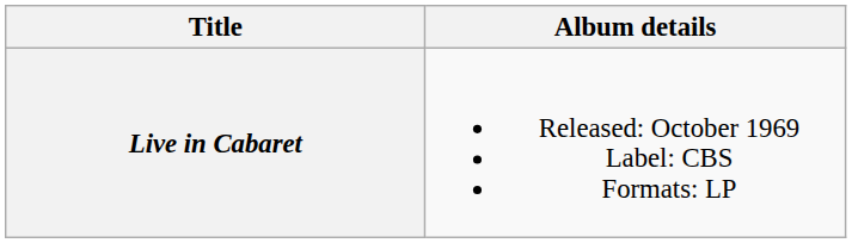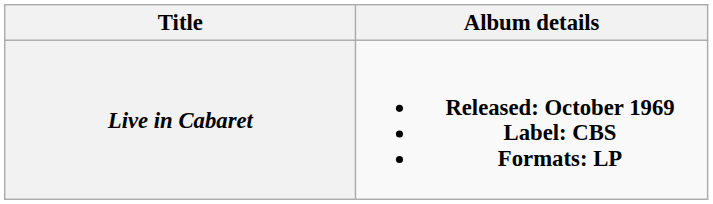Live in Cabaret | Album details: normal -> bold
